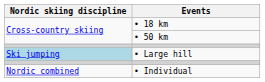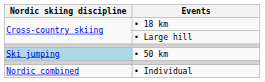row 3 | Events: • 50 km -> • Large hill
row 5 | Events: • Large hill -> • 50 km
